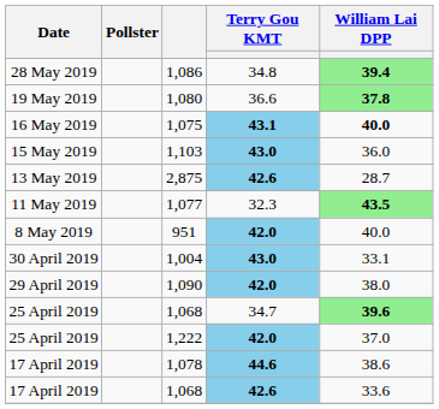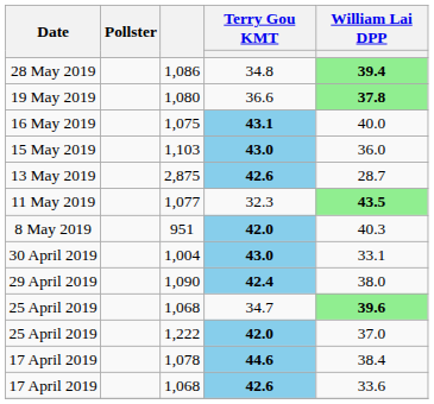1,075 | William Lai DPP: bold -> normal
951 | William Lai DPP: 40.0 -> 40.3
1,090 | Terry Gou KMT: 42.0 -> 42.4
1,078 | William Lai DPP: 38.6 -> 38.4
